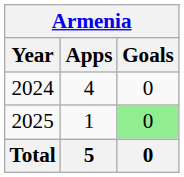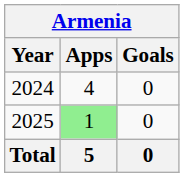2025 | Apps: no background -> lightgreen background
2025 | Goals: lightgreen background -> no background
